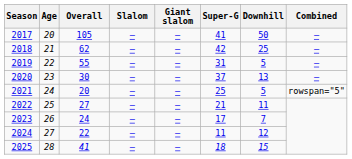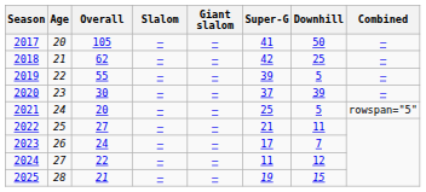2019 | Super-G: 31 -> 39
2020 | Downhill: 13 -> 39
2025 | Overall: 41 -> 21
2025 | Super-G: 18 -> 19
